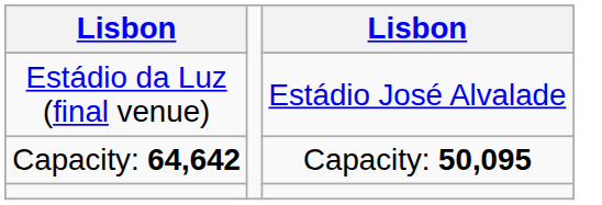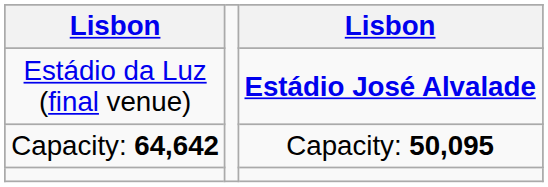Estádio da Luz (final venue) | column 3: normal -> bold
